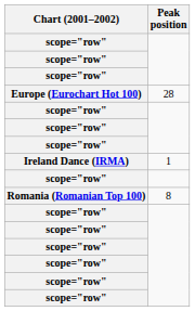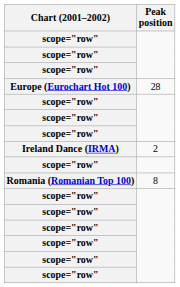Ireland Dance (IRMA) | Peak position: 1 -> 2
